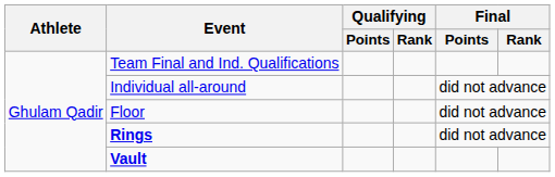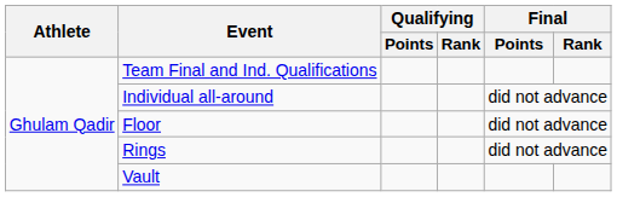Rings | Event: bold -> normal
Vault | Event: bold -> normal
